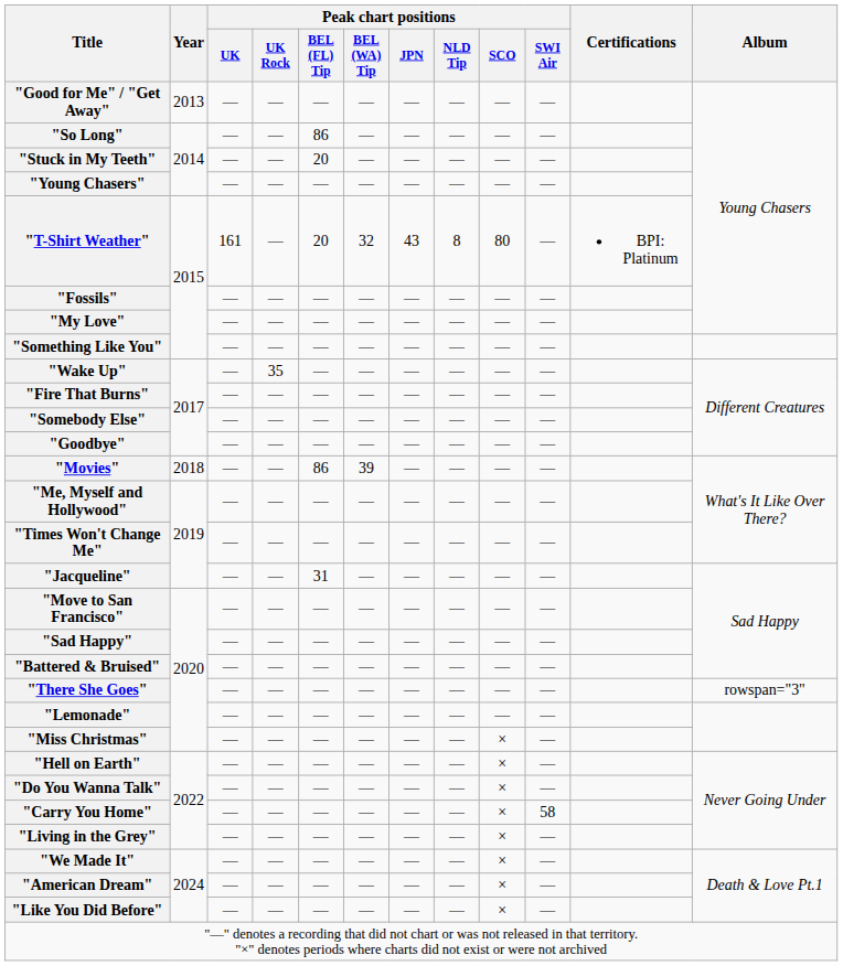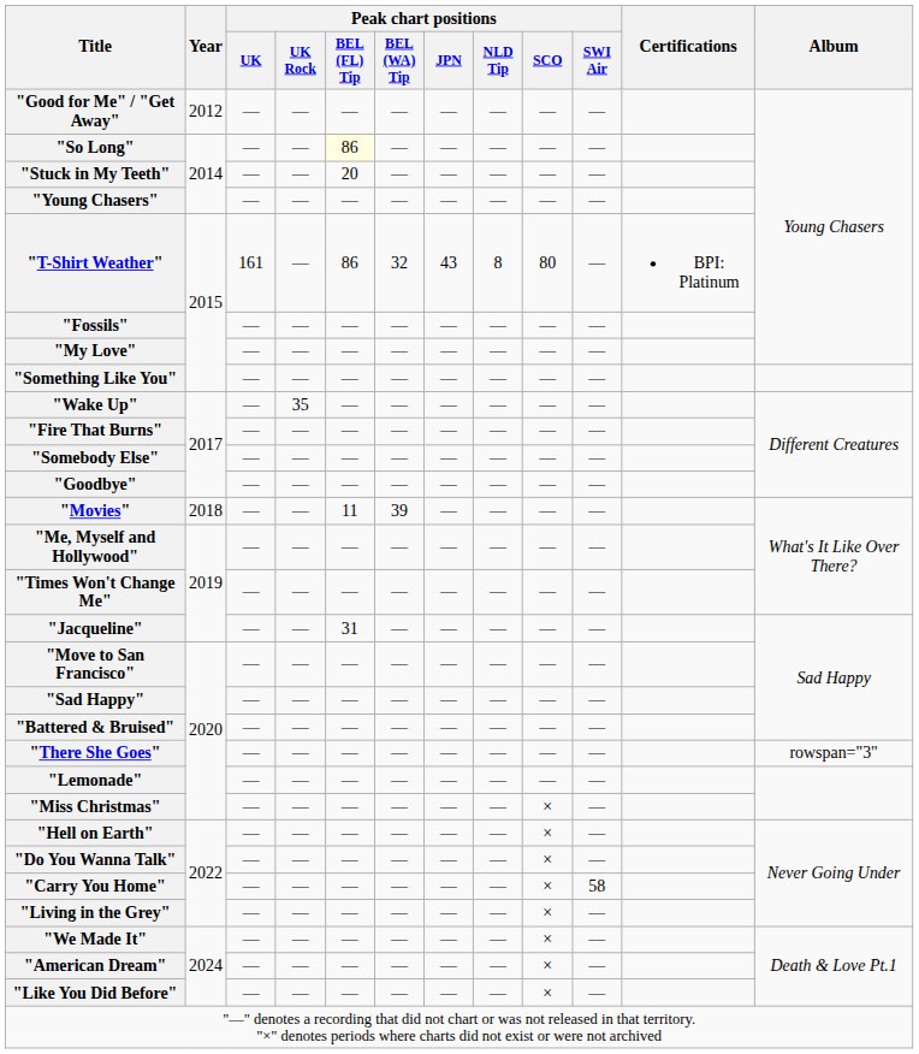"Good for Me" / "Get Away" | Year: 2013 -> 2012
"So Long" | Peak chart positions / BEL (FL) Tip: no background -> lightyellow background
"T-Shirt Weather" | Peak chart positions / BEL (FL) Tip: 20 -> 86
"Movies" | Peak chart positions / BEL (FL) Tip: 86 -> 11
